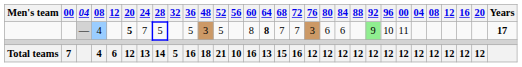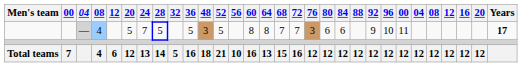— | column 6: bold -> normal
— | 64: bold -> normal
— | 92: lightgreen background -> no background
